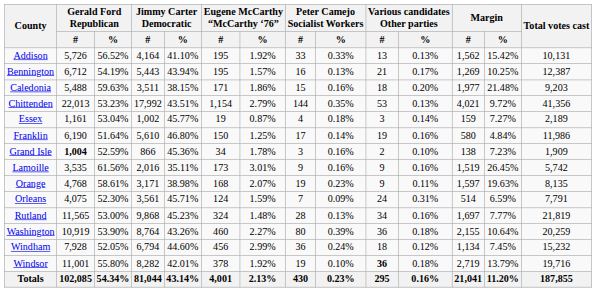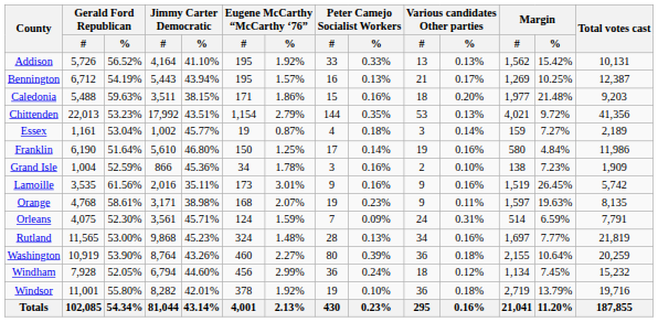Grand Isle | Gerald Ford Republican / #: bold -> normal
Windsor | Various candidates Other parties / #: bold -> normal
